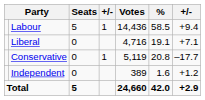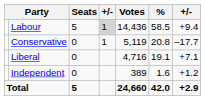Labour | column 4: no background -> lightgrey background
rows swapped: Conservative <-> Liberal
